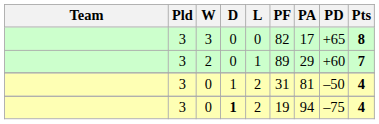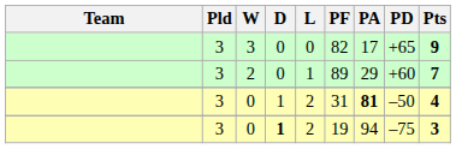row 2 | Pts: 8 -> 9
row 4 | PA: normal -> bold
row 5 | Pts: 4 -> 3
